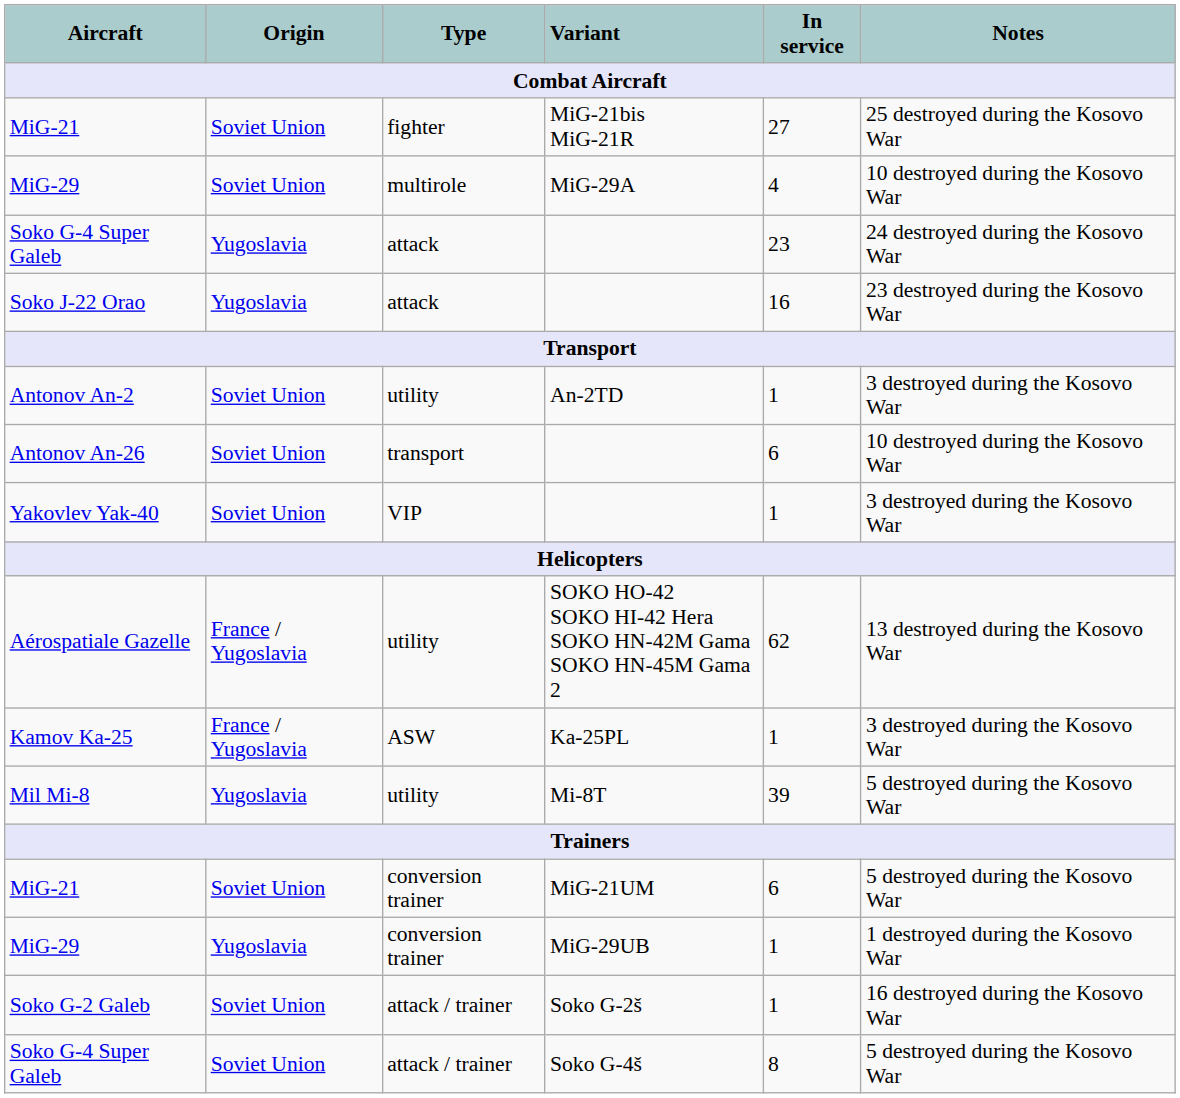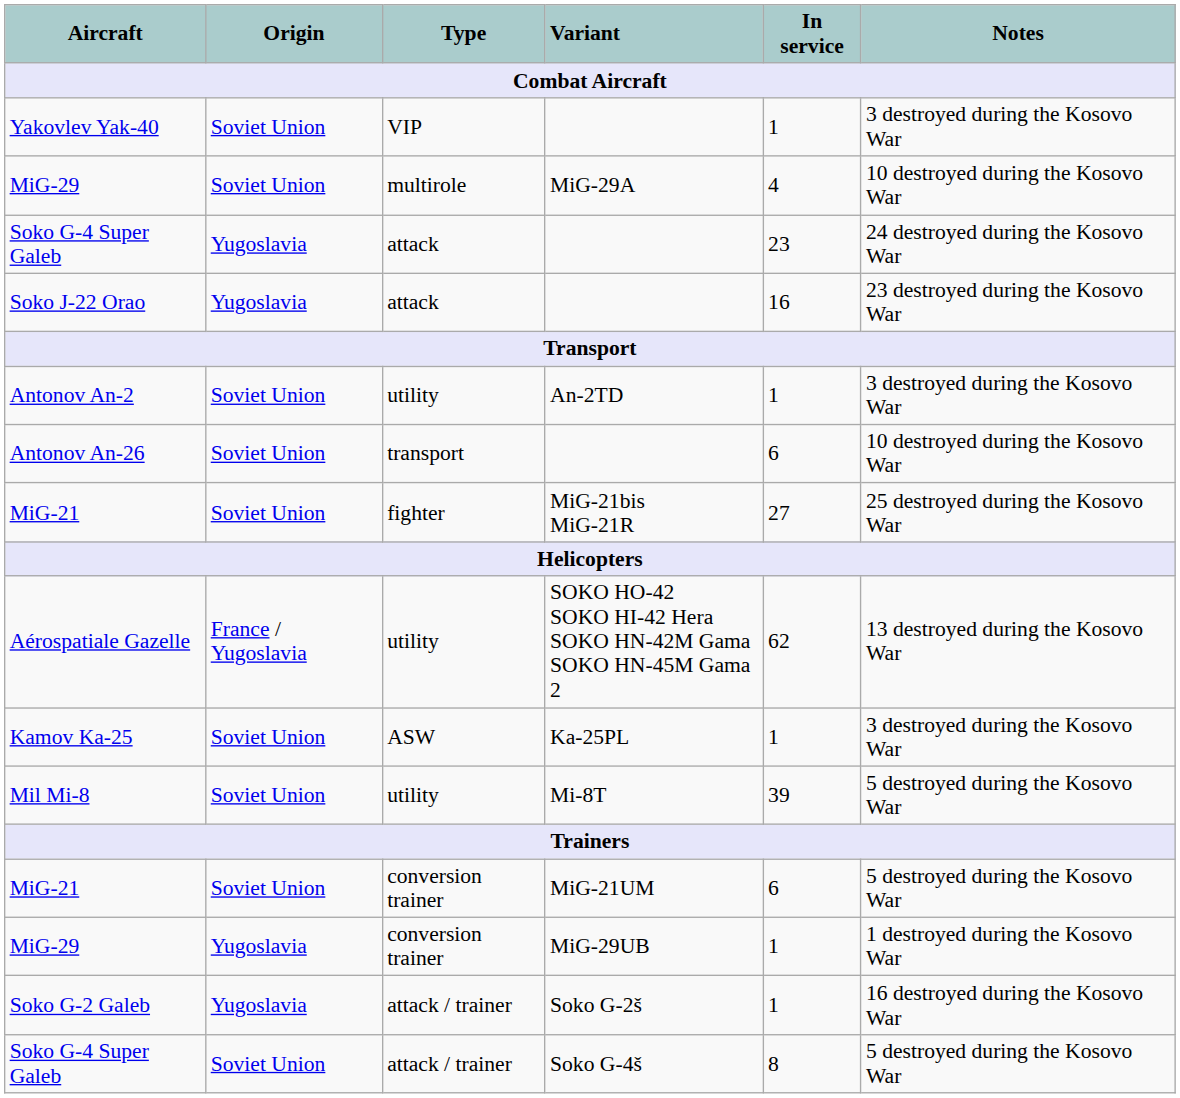rows swapped: MiG-21 / MiG-21bis MiG-21R <-> Yakovlev Yak-40
Kamov Ka-25 | Origin: France / Yugoslavia -> Soviet Union
Mil Mi-8 | Origin: Yugoslavia -> Soviet Union
Soko G-2 Galeb | Origin: Soviet Union -> Yugoslavia
